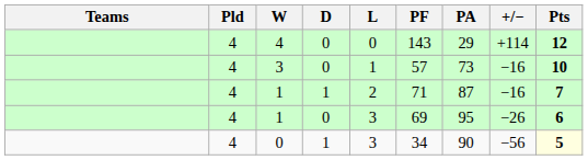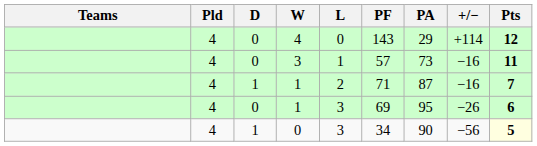columns swapped: W <-> D
row 3 | Pts: 10 -> 11
